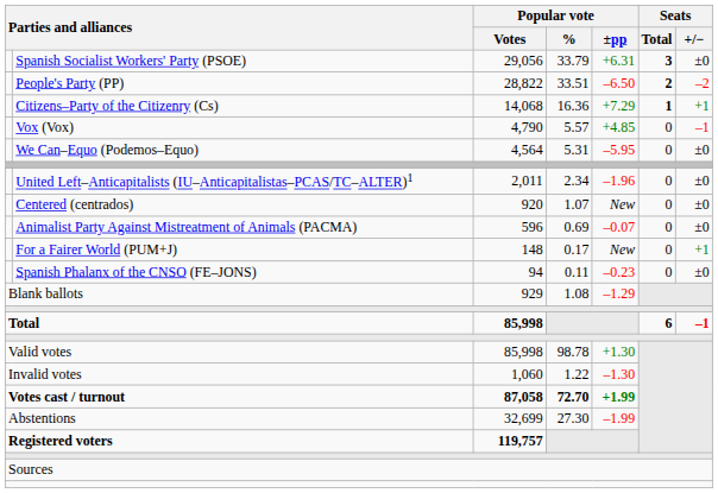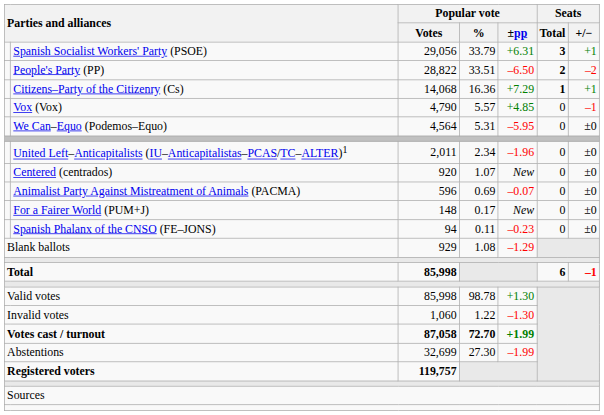Spanish Socialist Workers' Party (PSOE) | Seats / +/−: ±0 -> +1
For a Fairer World (PUM+J) | Seats / +/−: +1 -> ±0
